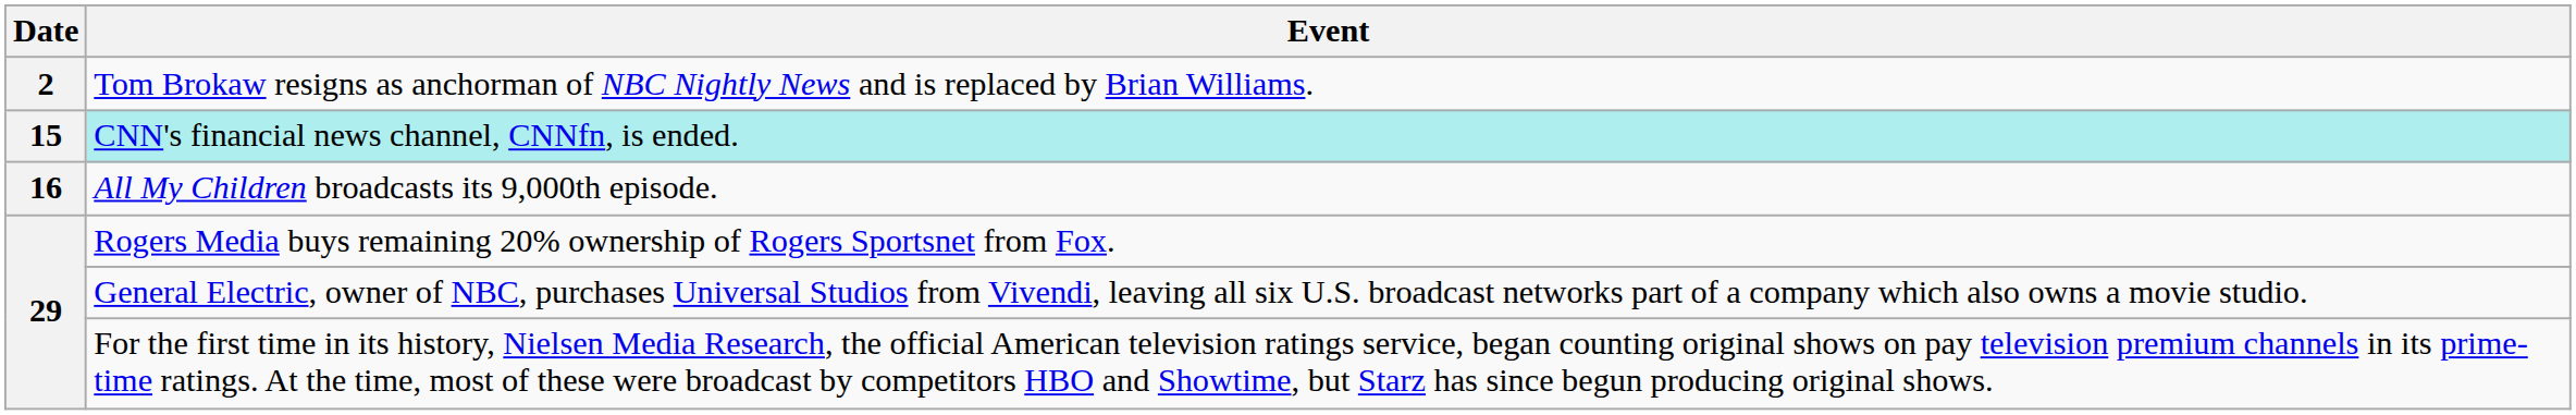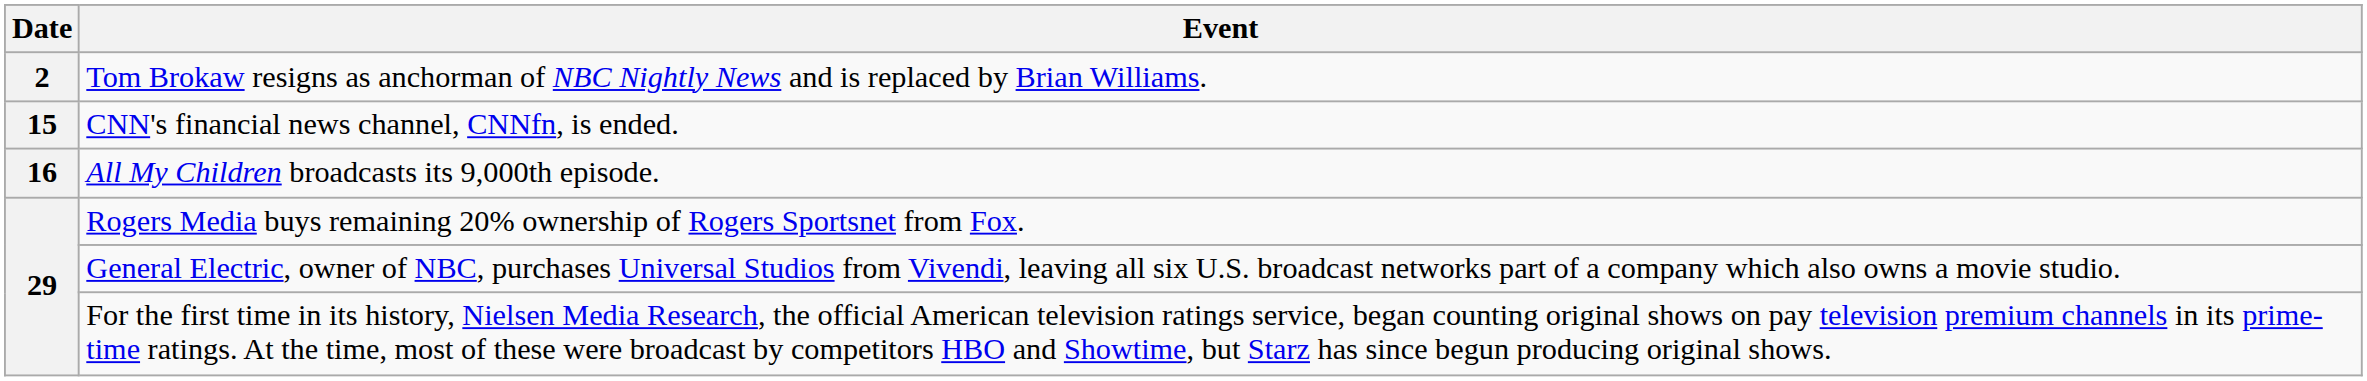CNN's financial news channel, CNNfn, is ended. | Event: paleturquoise background -> no background
